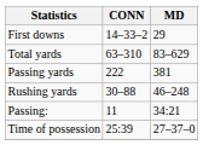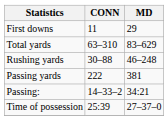First downs | CONN: 14–33–2 -> 11
rows swapped: Rushing yards <-> Passing yards
Passing: | CONN: 11 -> 14–33–2
